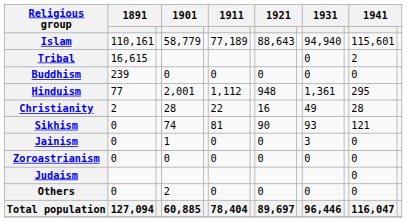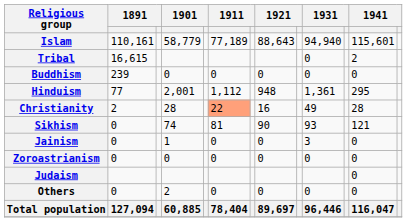Christianity | column 6: no background -> lightsalmon background
